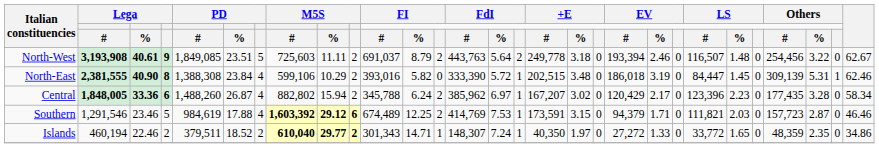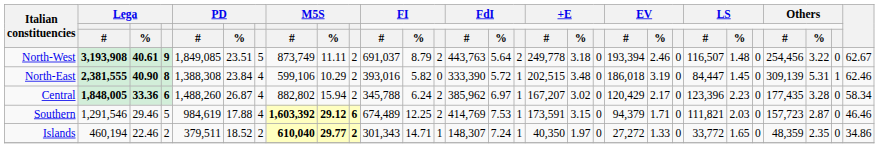North-West | M5S / #: 725,603 -> 873,749
Southern | Lega / %: 23.46 -> 29.46
